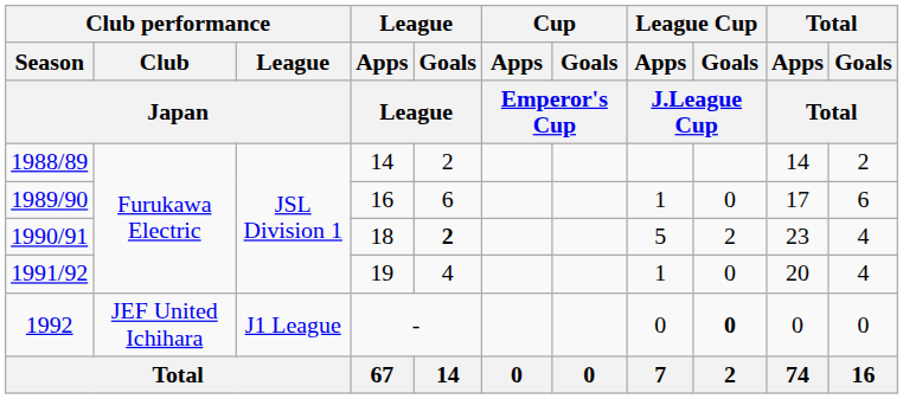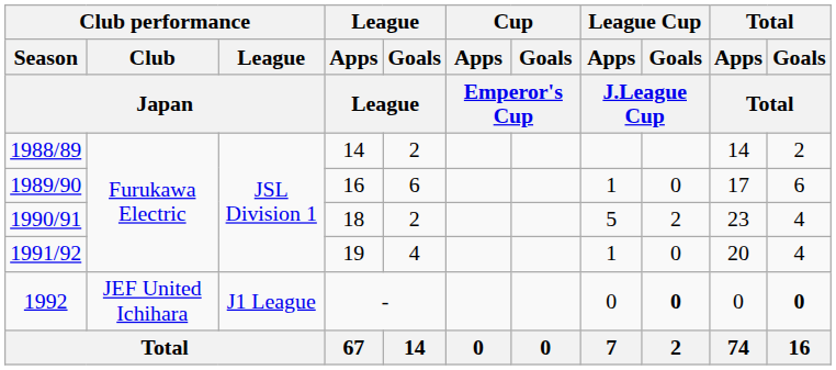1990/91 | League / Goals / League: bold -> normal
1992 | Total / Goals / Total: normal -> bold
